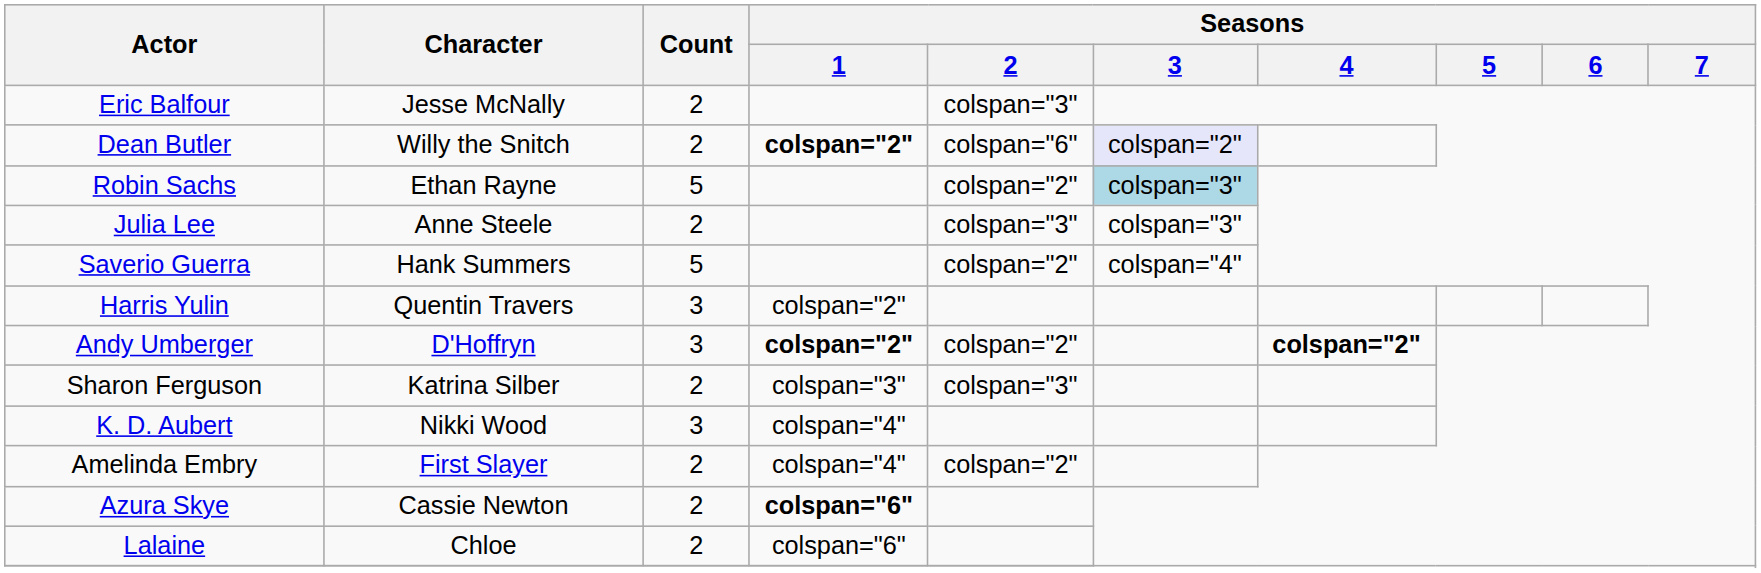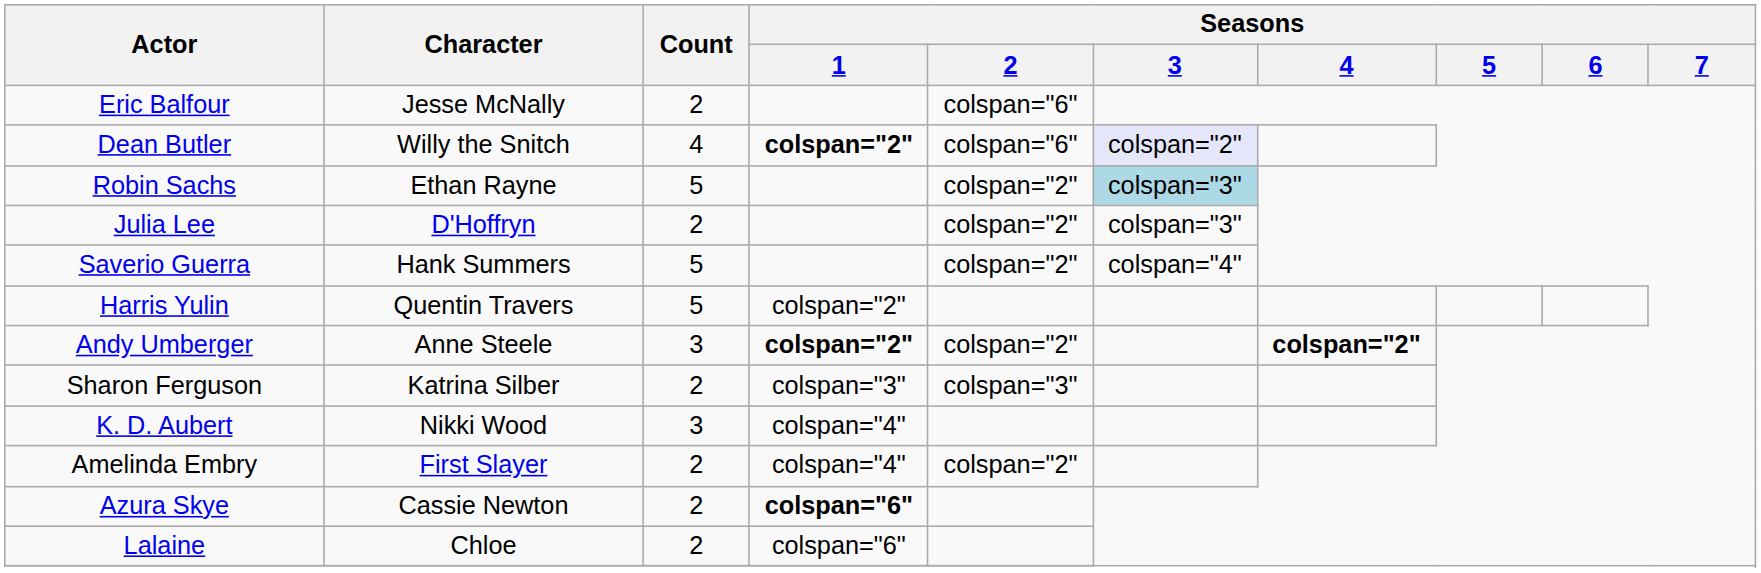Eric Balfour | Seasons / 2: colspan="3" -> colspan="6"
Dean Butler | Count: 2 -> 4
Julia Lee | Character: Anne Steele -> D'Hoffryn
Julia Lee | Seasons / 2: colspan="3" -> colspan="2"
Harris Yulin | Count: 3 -> 5
Andy Umberger | Character: D'Hoffryn -> Anne Steele
